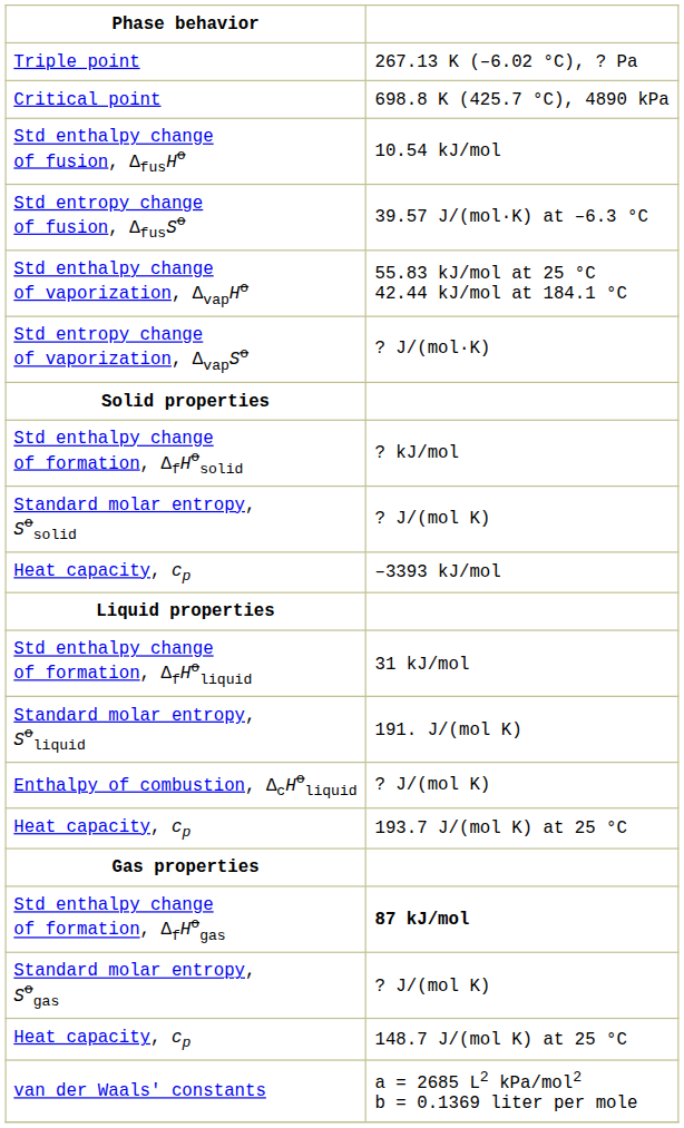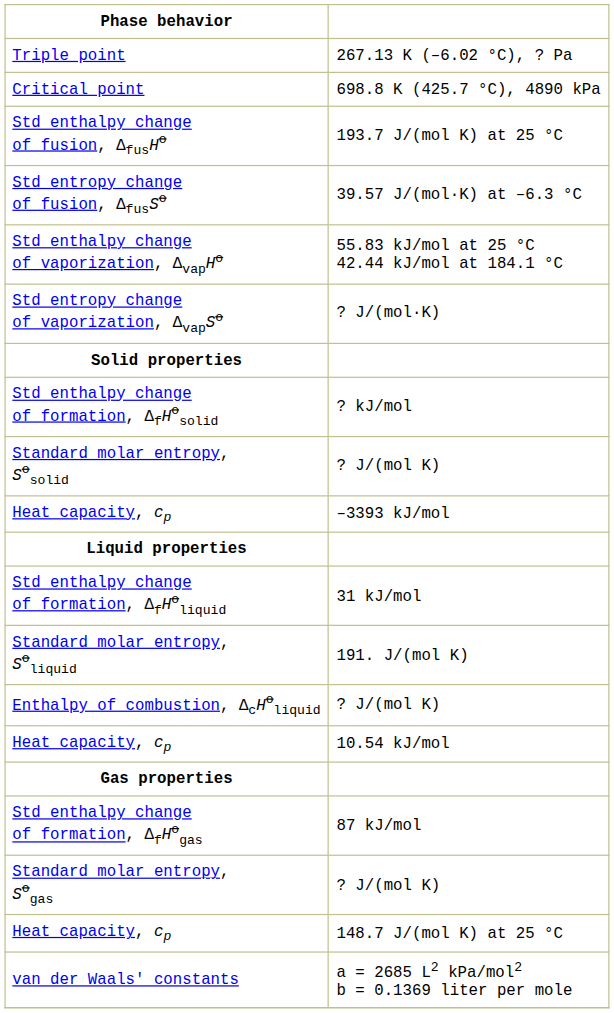row 4 | column 2: 10.54 kJ/mol -> 193.7 J/(mol K) at 25 °C
row 16 | column 2: 193.7 J/(mol K) at 25 °C -> 10.54 kJ/mol
row 18 | column 2: bold -> normal
